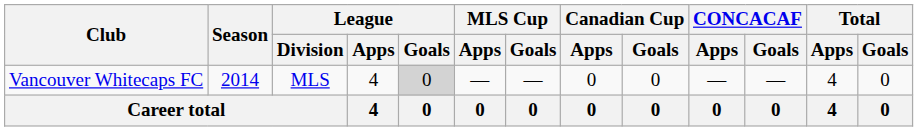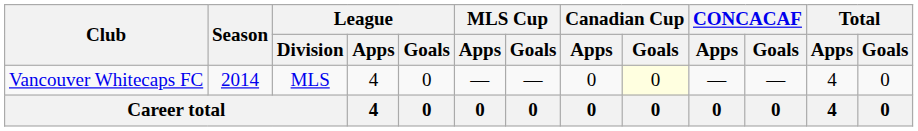Vancouver Whitecaps FC | League / Goals: lightgrey background -> no background
Vancouver Whitecaps FC | Canadian Cup / Goals: no background -> lightyellow background
